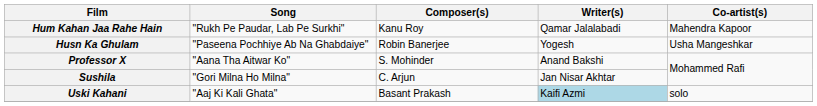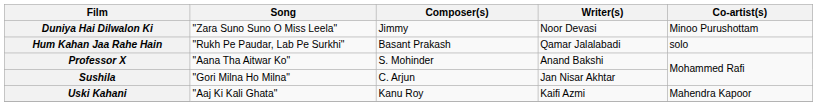+ row: Duniya Hai Dilwalon Ki | "Zara Suno Suno O Miss Leela" | Jimmy | Noor Devasi | Minoo Purushottam
Hum Kahan Jaa Rahe Hain | Composer(s): Kanu Roy -> Basant Prakash
Hum Kahan Jaa Rahe Hain | Co-artist(s): Mahendra Kapoor -> solo
- row: Husn Ka Ghulam | "Paseena Pochhiye Ab Na Ghabdaiye" | Robin Banerjee | Yogesh | Usha Mangeshkar
Uski Kahani | Composer(s): Basant Prakash -> Kanu Roy
Uski Kahani | Writer(s): lightblue background -> no background
Uski Kahani | Co-artist(s): solo -> Mahendra Kapoor
